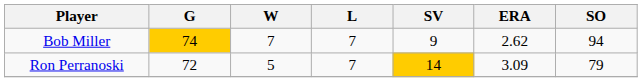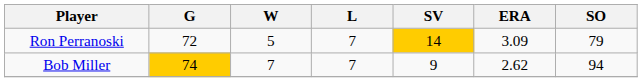rows swapped: Ron Perranoski <-> Bob Miller
